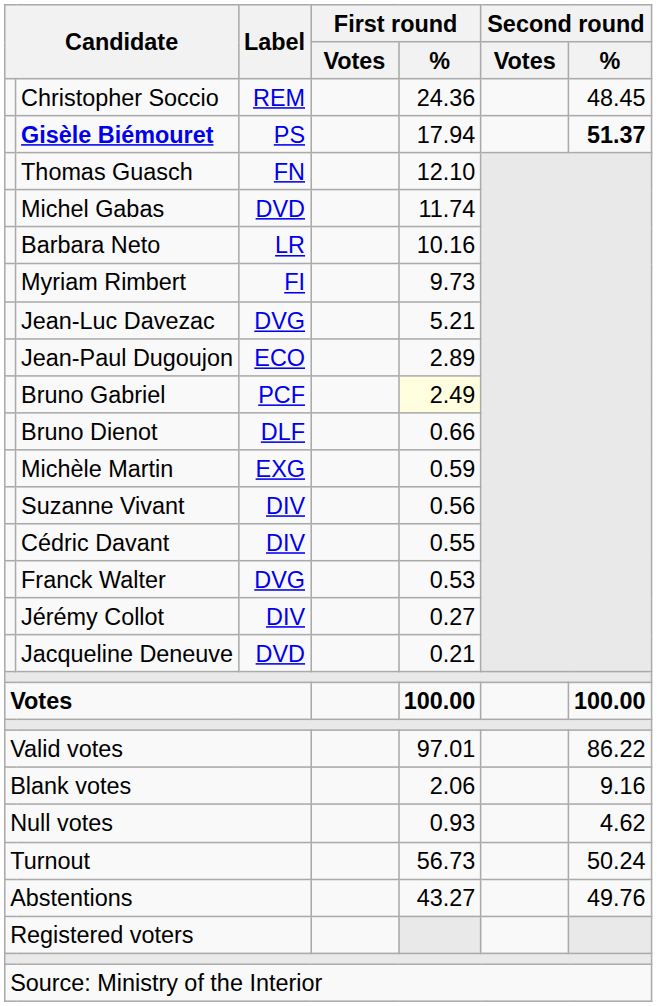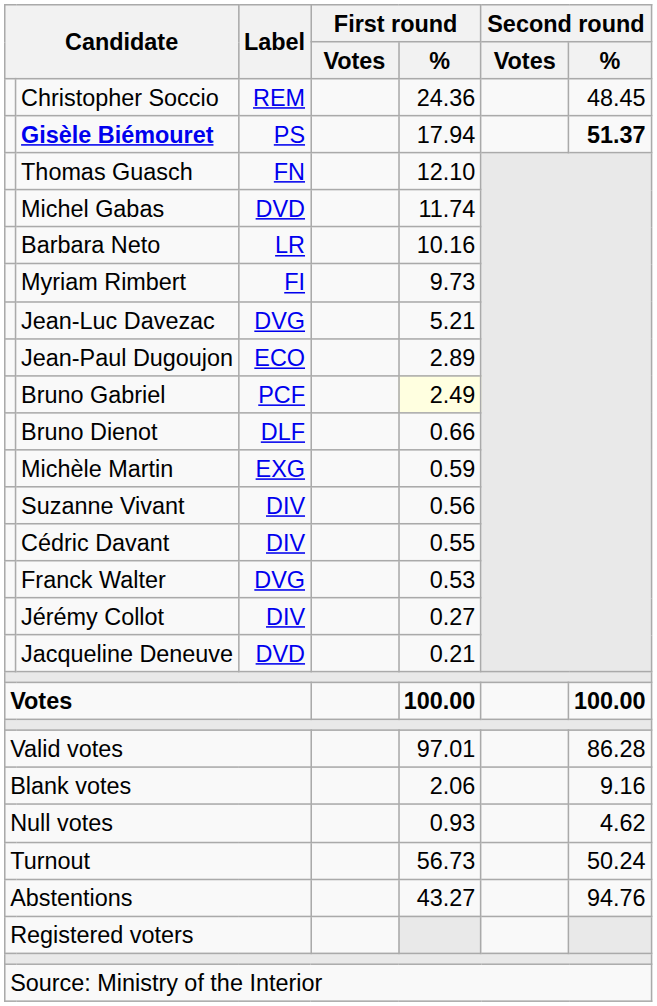Valid votes | Second round / %: 86.22 -> 86.28
Abstentions | Second round / %: 49.76 -> 94.76
